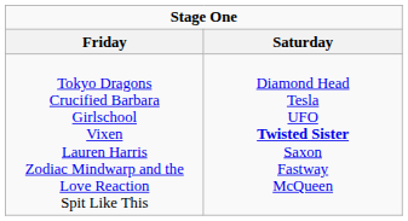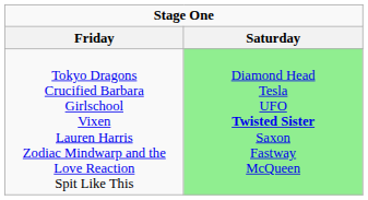row 3 | Saturday: no background -> lightgreen background
